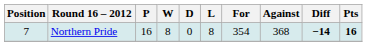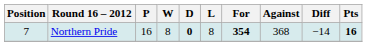Northern Pride | D: normal -> bold
Northern Pride | For: normal -> bold
Northern Pride | Diff: bold -> normal
